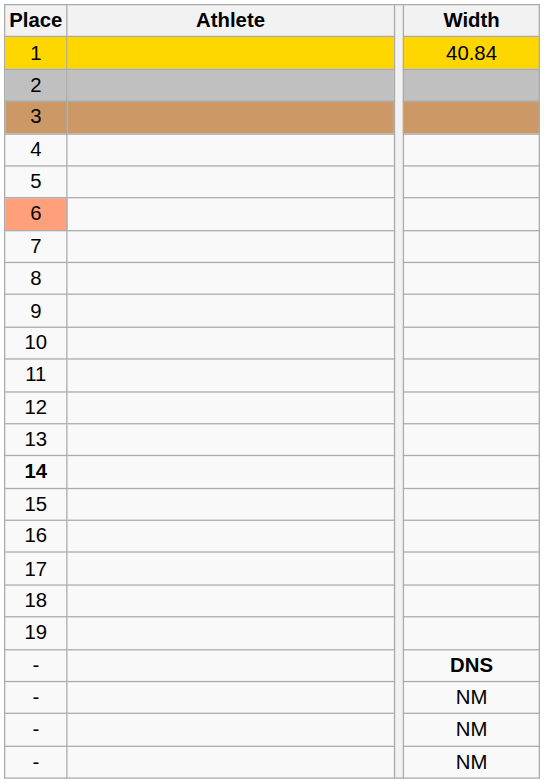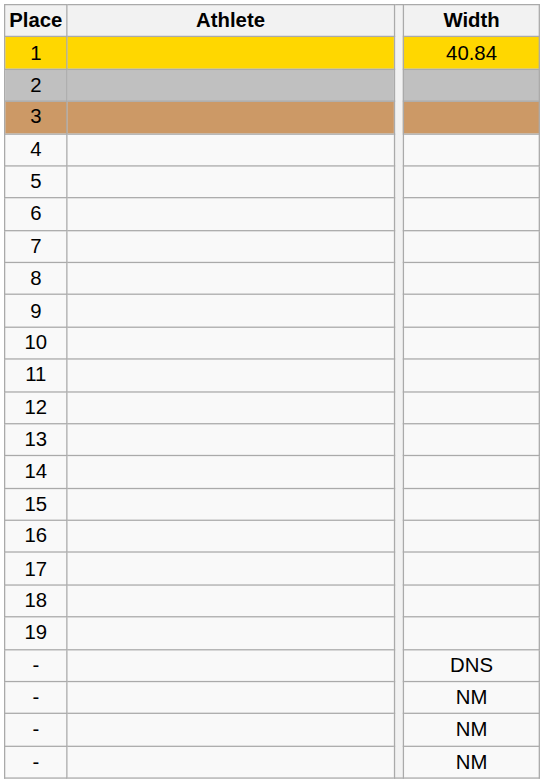6 | Place: lightsalmon background -> no background
14 | Place: bold -> normal
- / DNS | Width: bold -> normal
